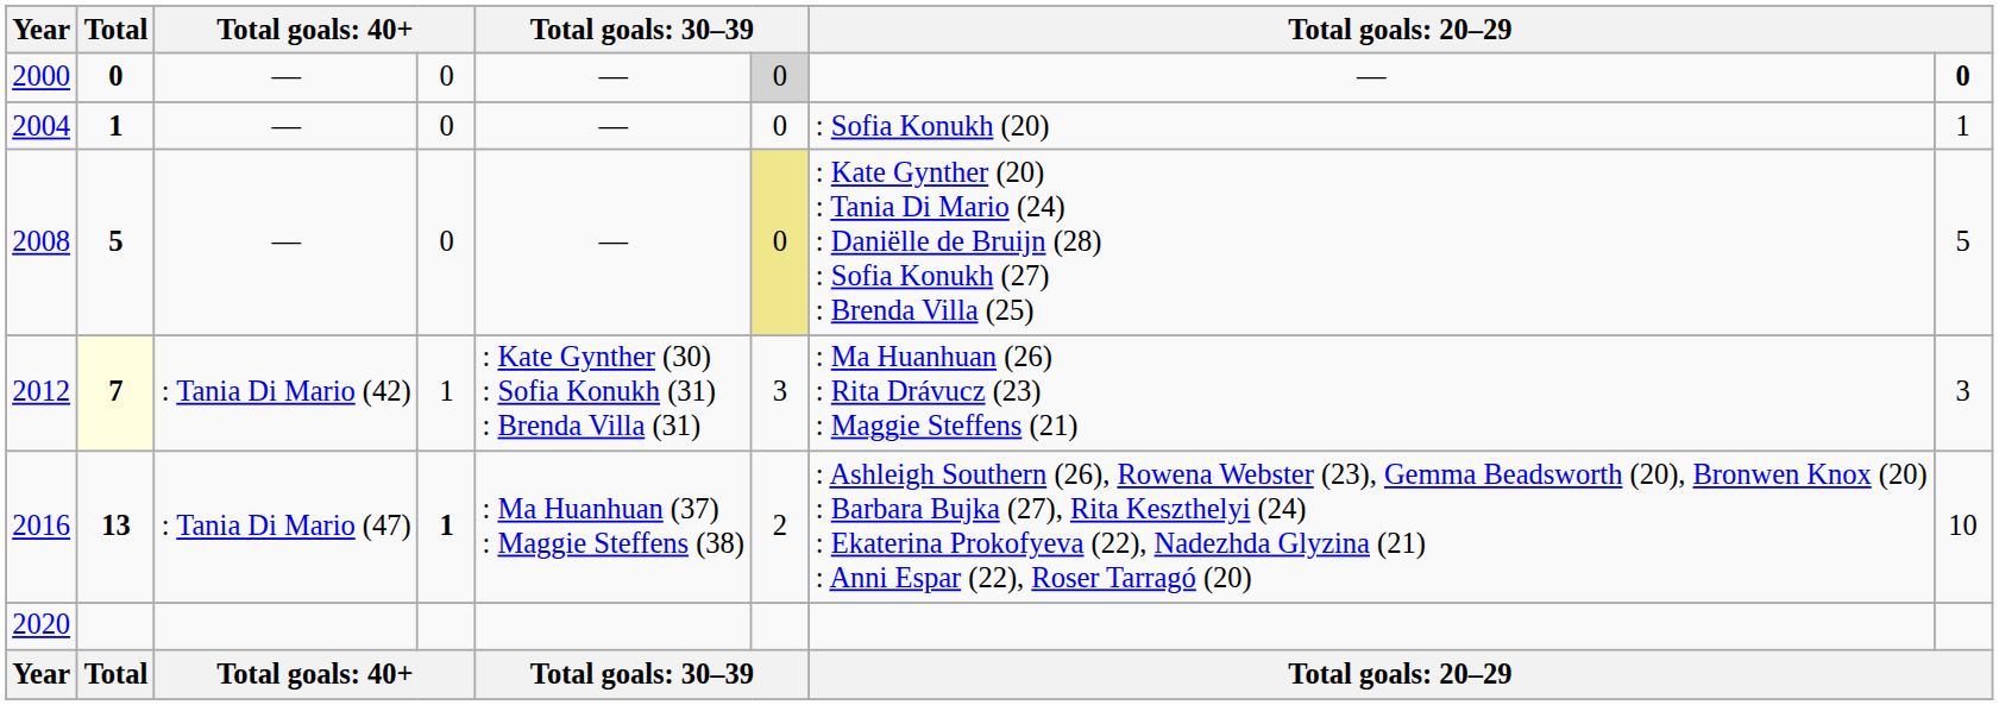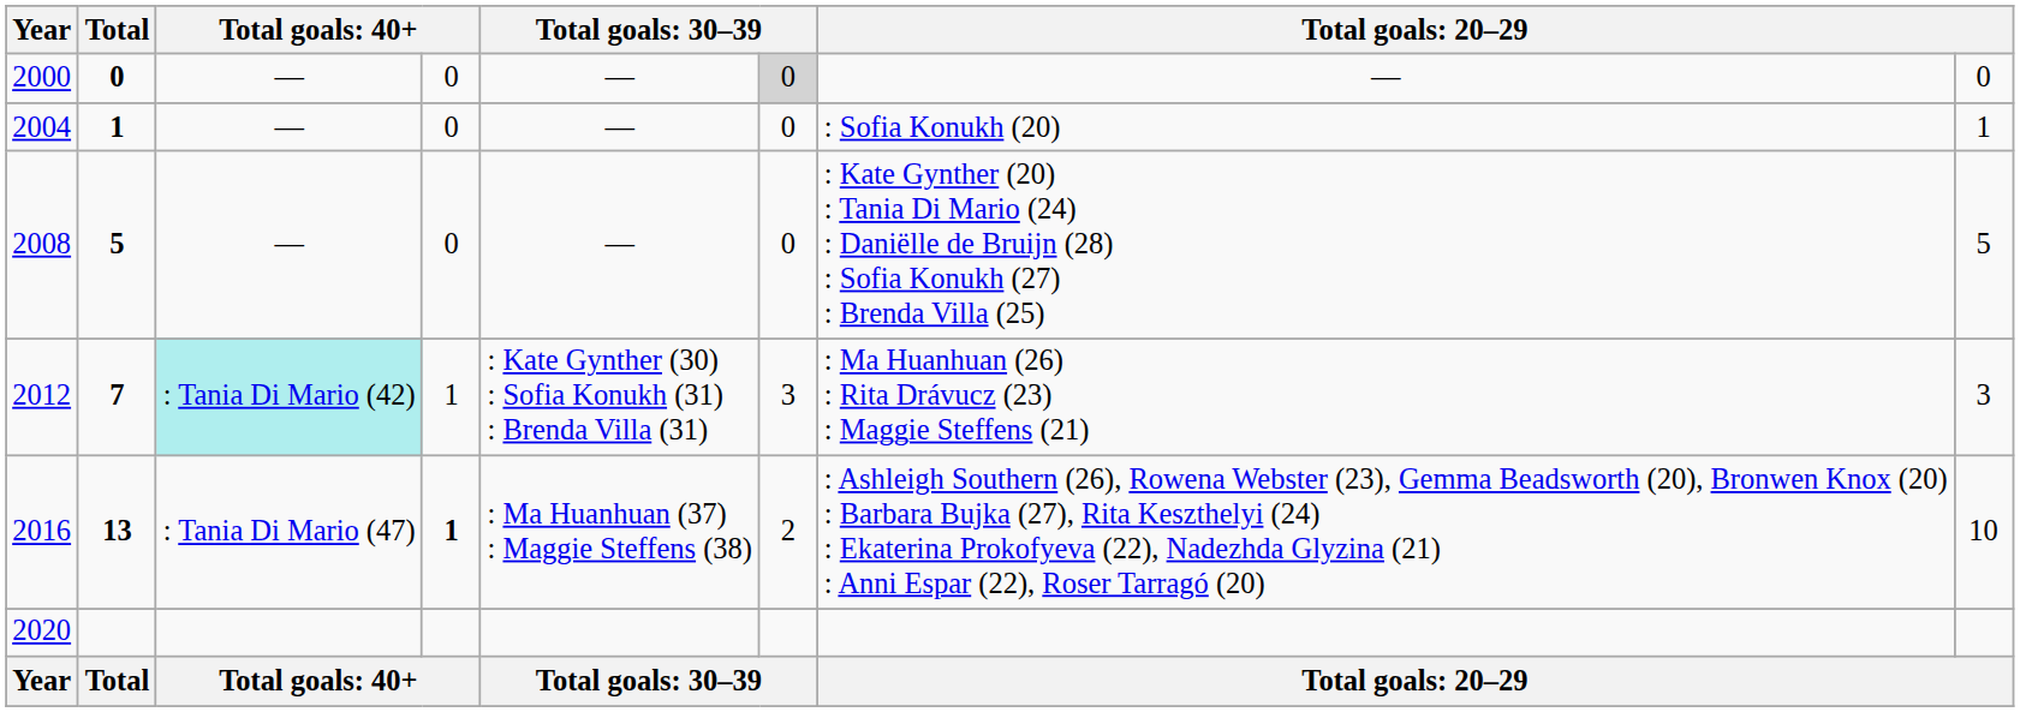2000 | column 8: bold -> normal
2008 | column 6: khaki background -> no background
2012 | Total: lightyellow background -> no background
2012 | column 3: no background -> paleturquoise background
